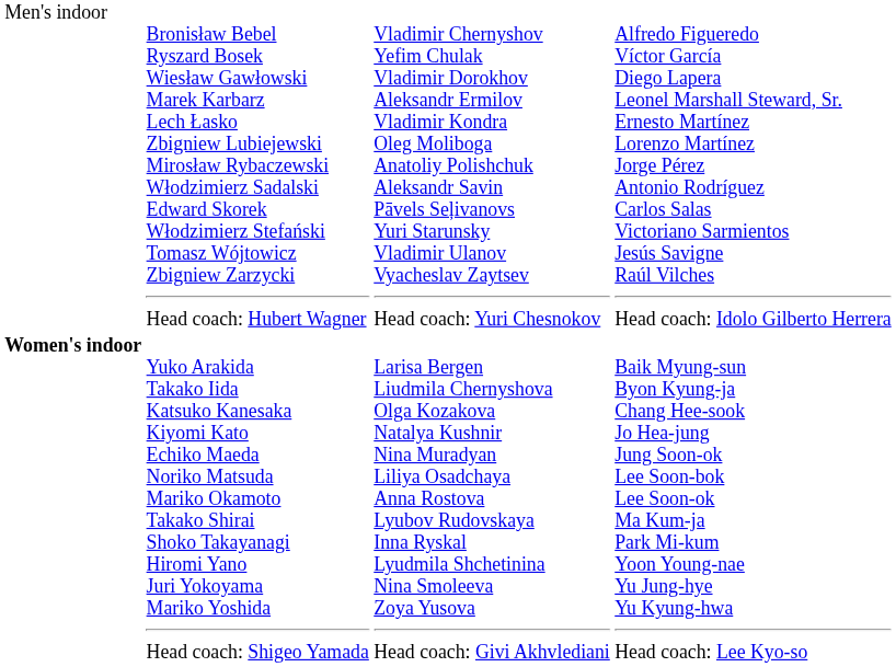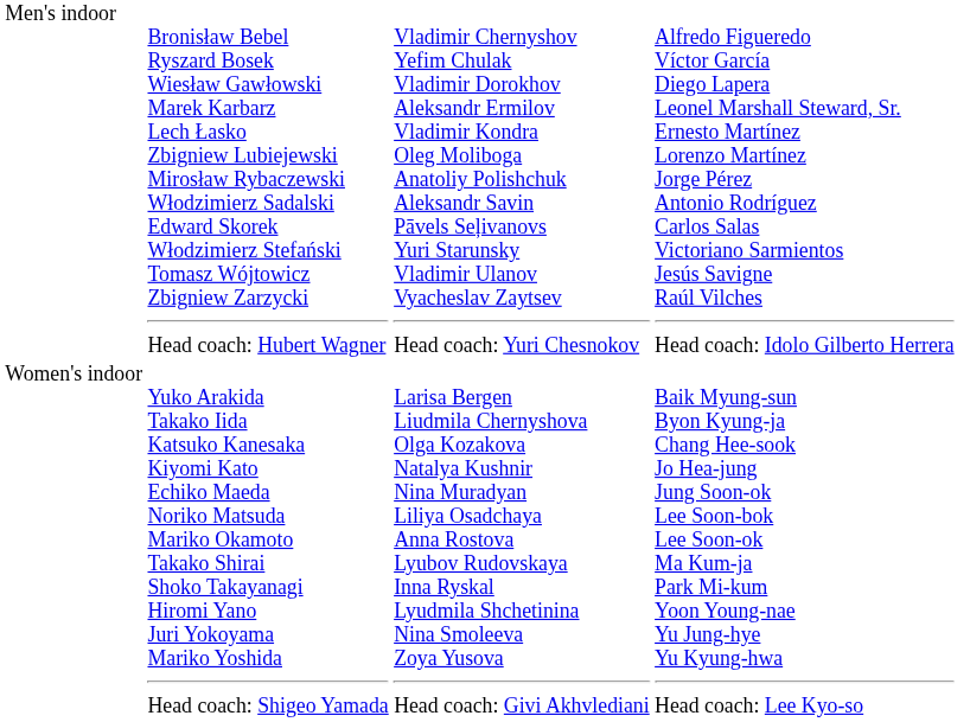Women's indoor | column 1: bold -> normal
